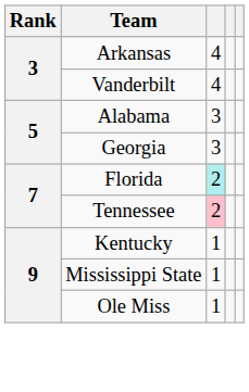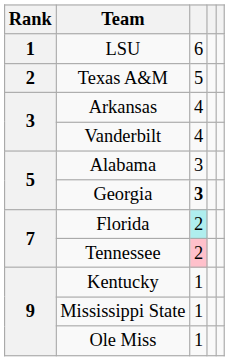+ row: 1 | LSU | 6
+ row: 2 | Texas A&M | 5
Georgia | column 3: normal -> bold
